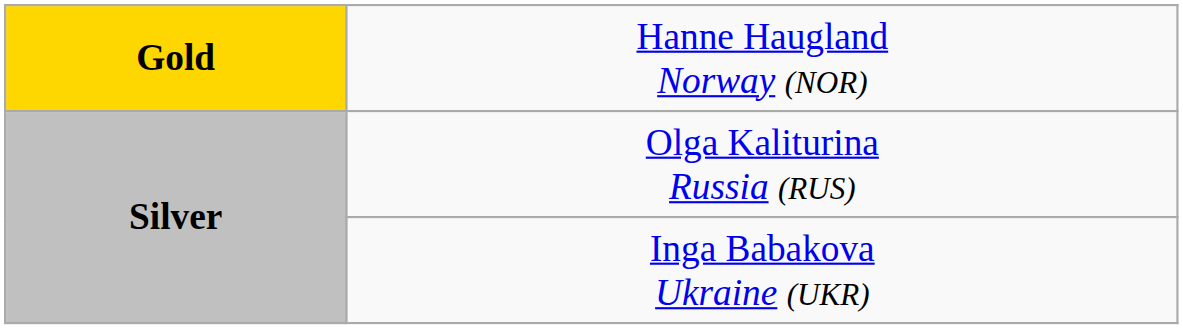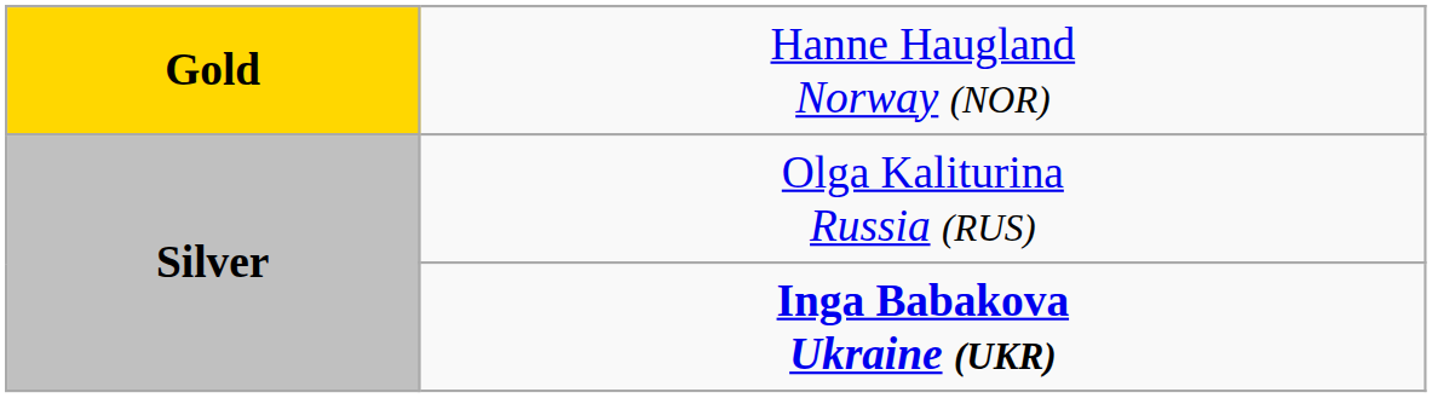Inga Babakova Ukraine (UKR) | column 2: normal -> bold
